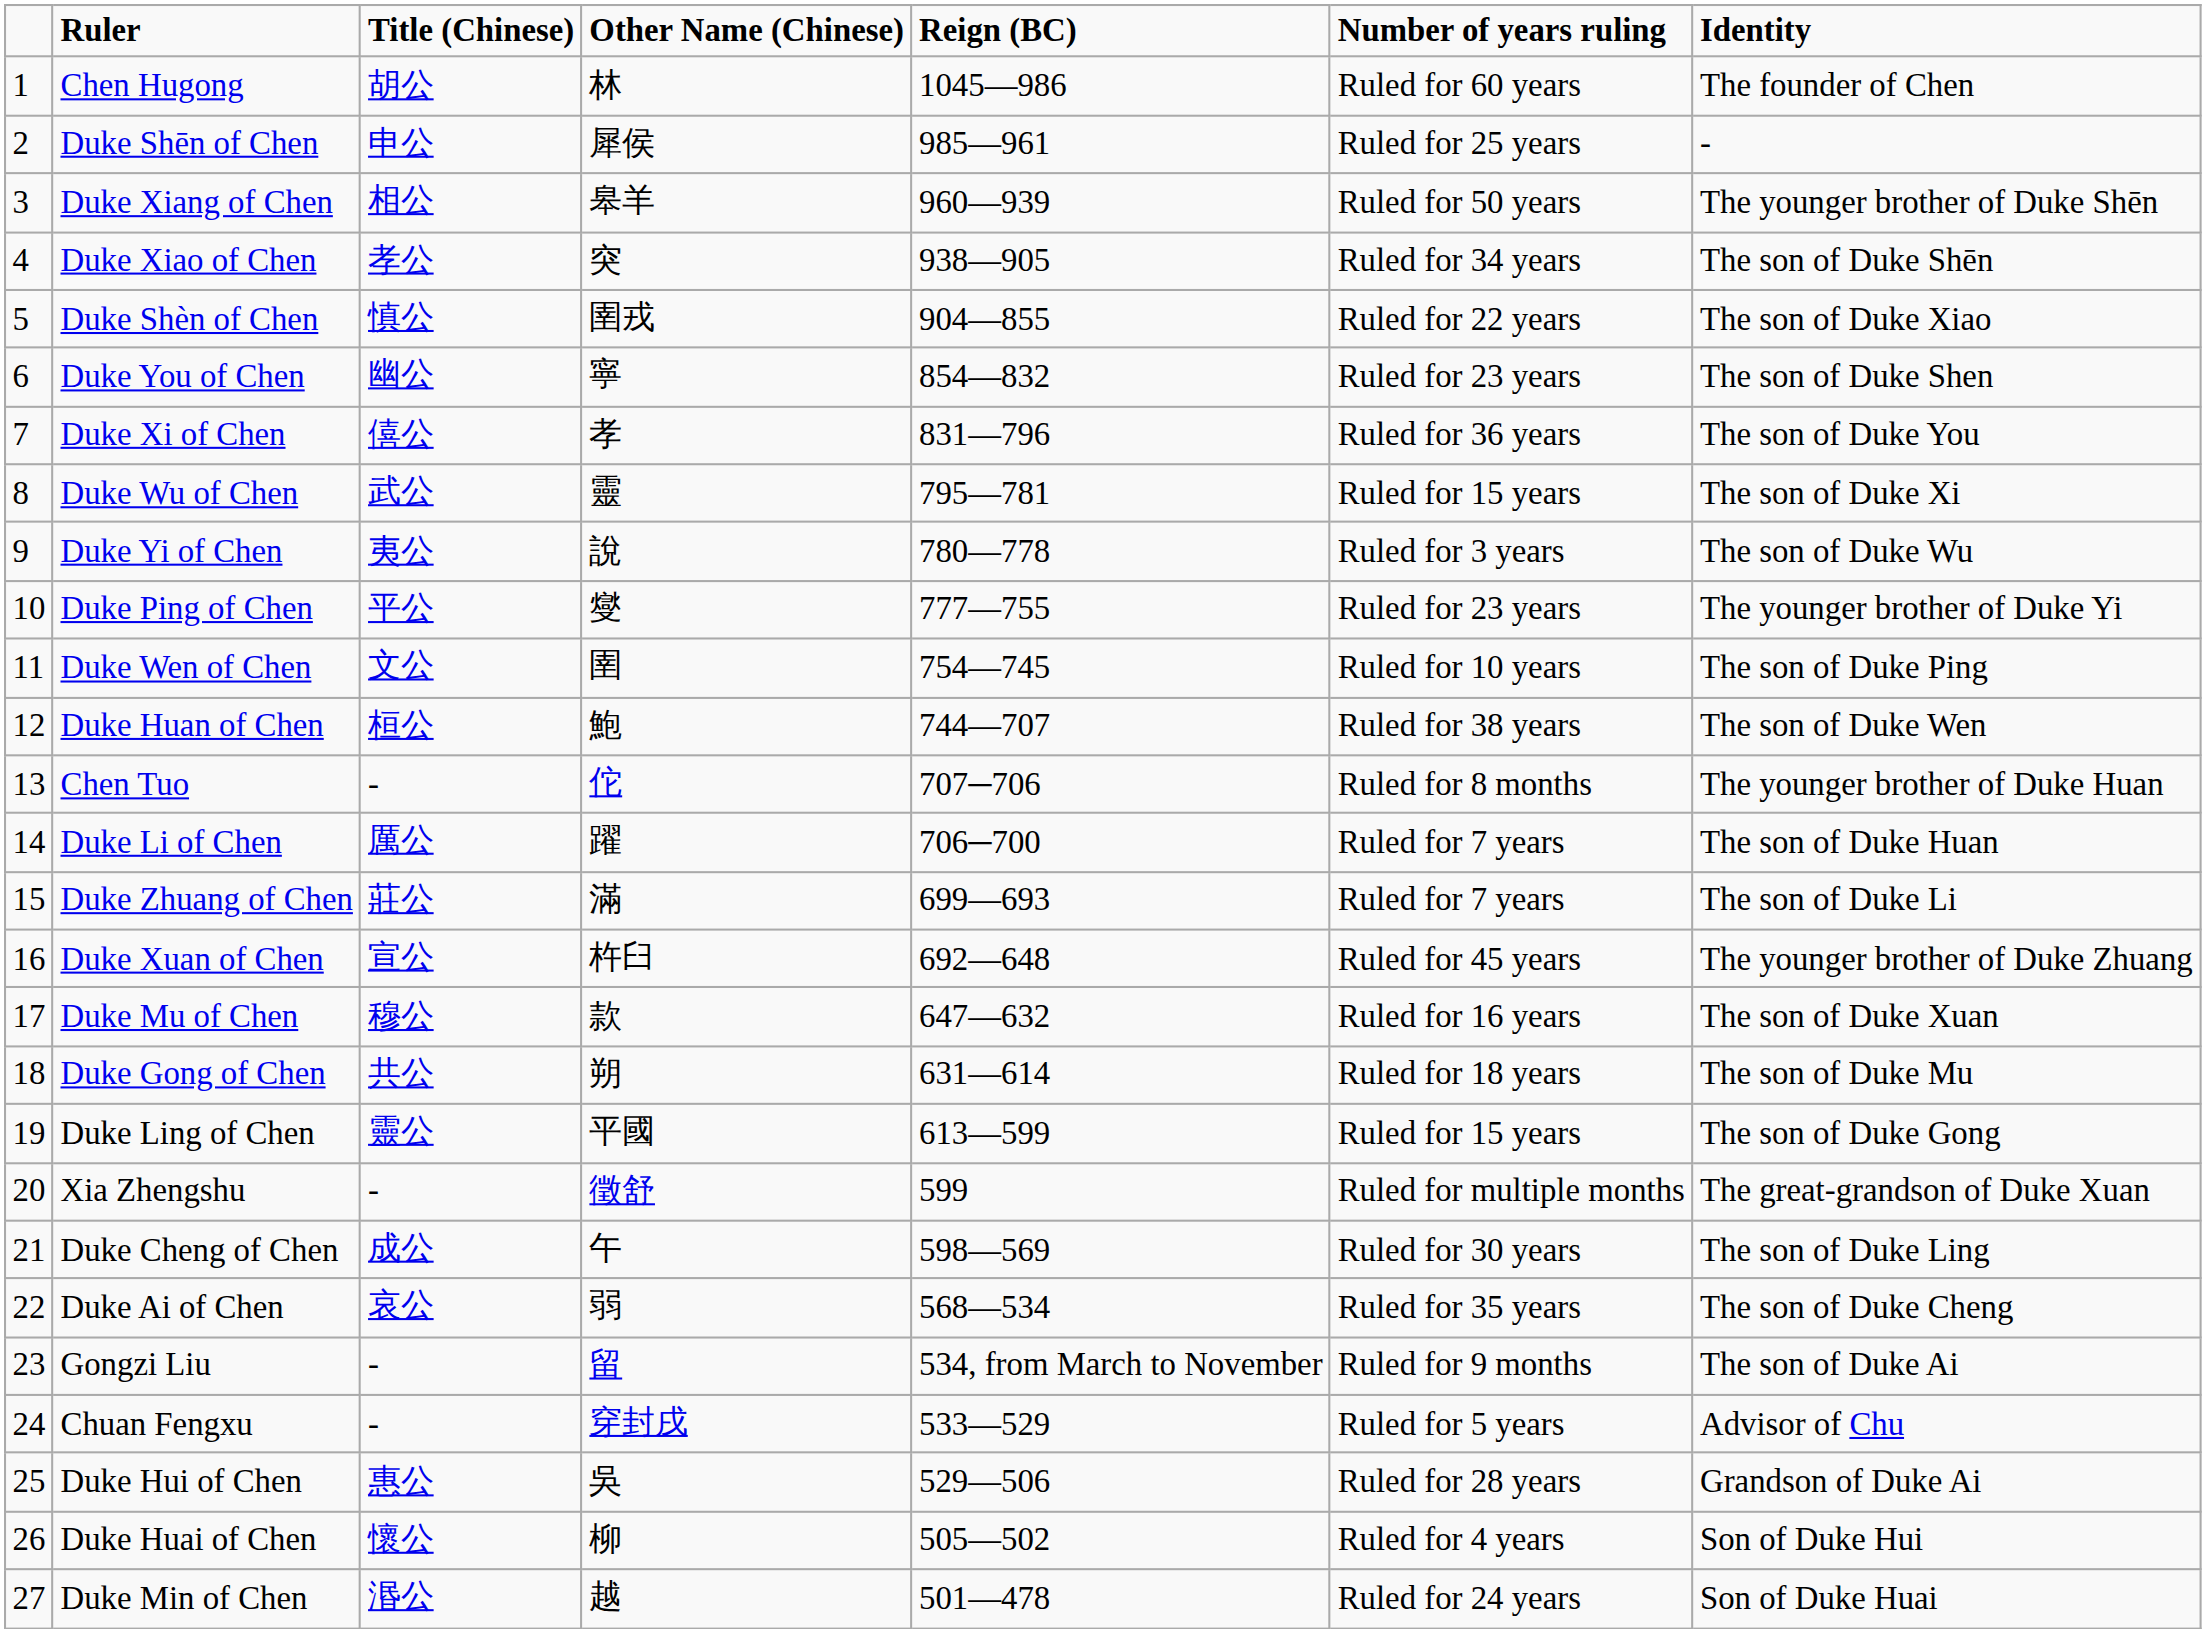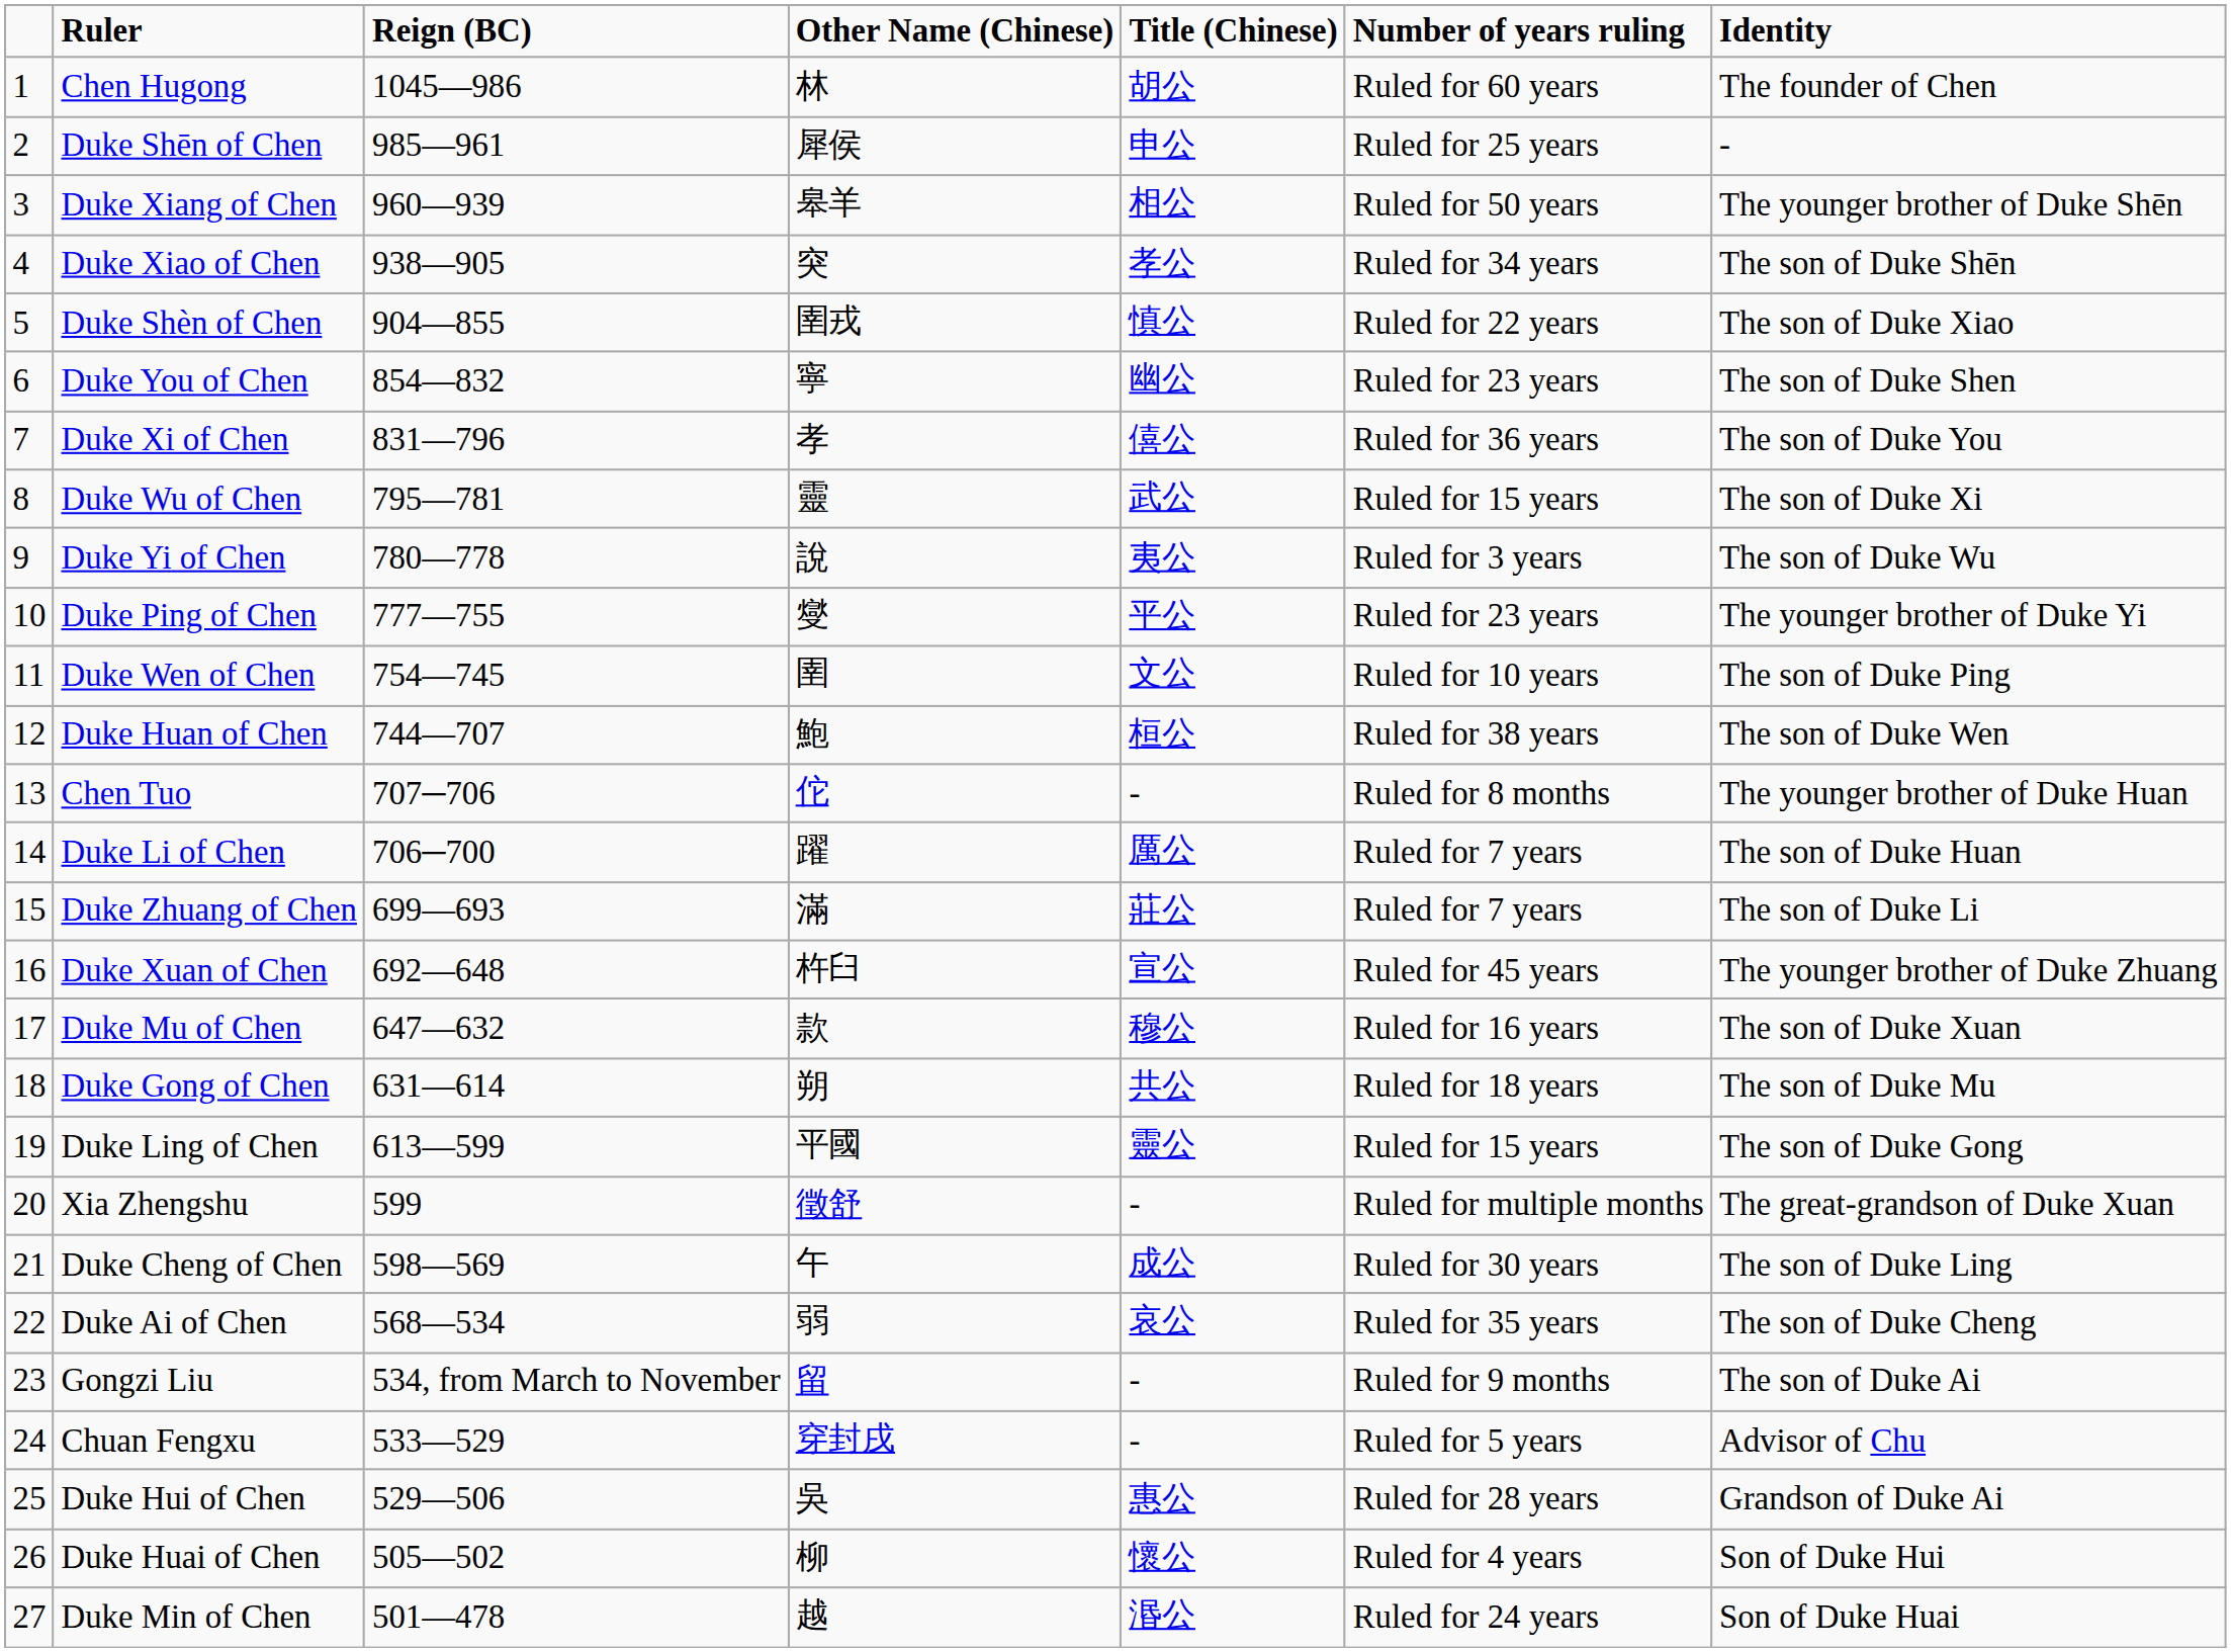columns swapped: Title (Chinese) <-> Reign (BC)
